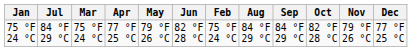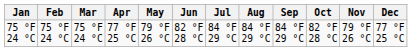columns swapped: Feb <-> Jul
